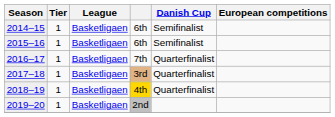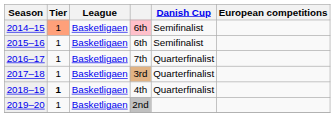2014–15 | Tier: no background -> lightsalmon background
2014–15 | column 4: no background -> pink background
2018–19 | Tier: normal -> bold
2018–19 | column 4: gold background -> no background
